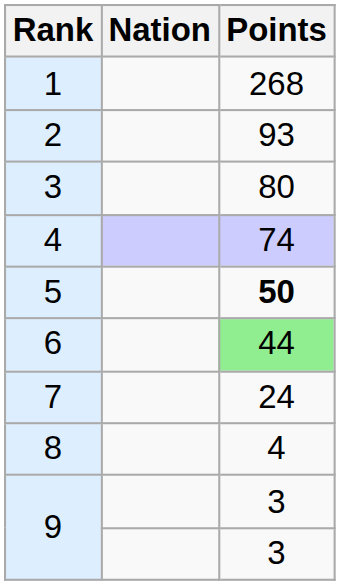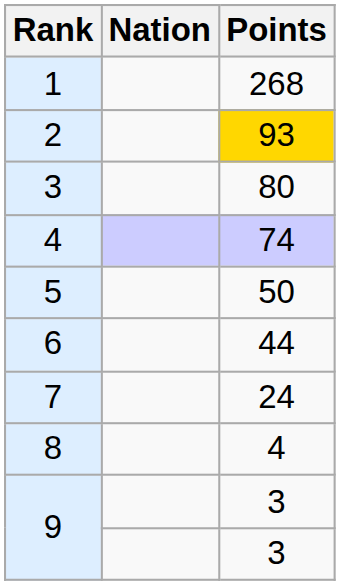2 | Points: no background -> gold background
5 | Points: bold -> normal
6 | Points: lightgreen background -> no background
